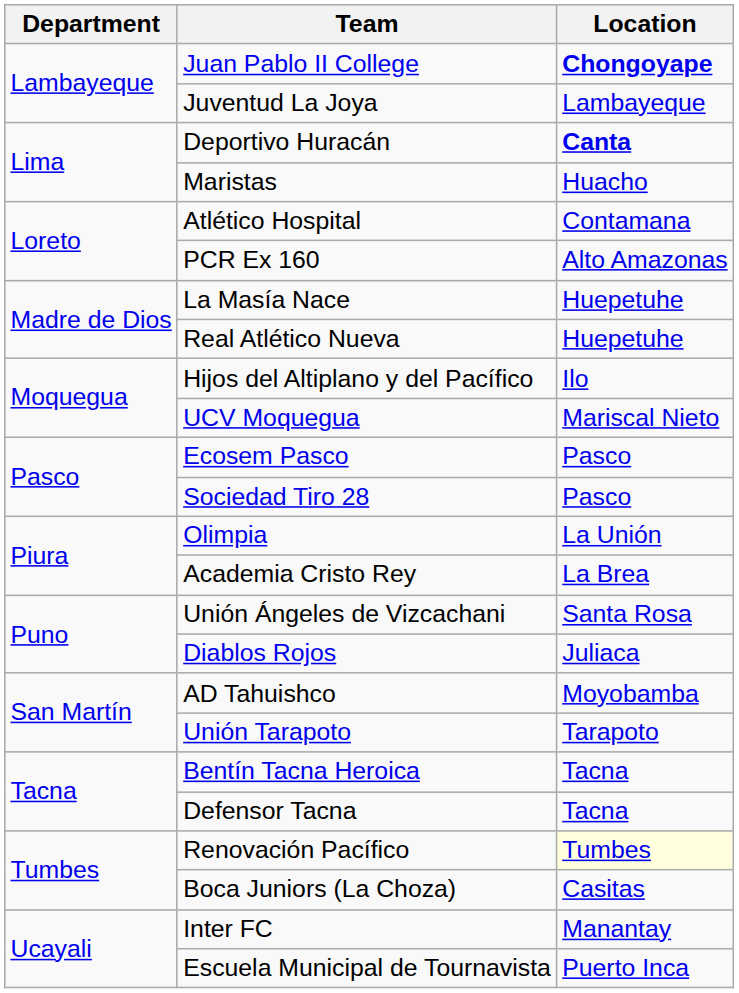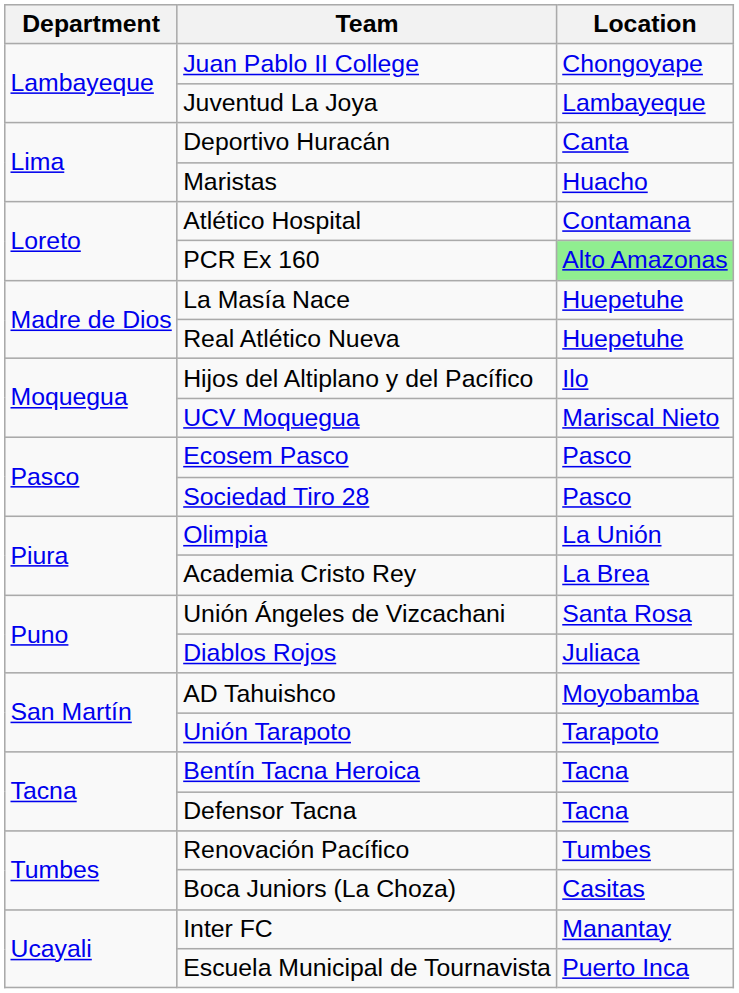Juan Pablo II College | Location: bold -> normal
Deportivo Huracán | Location: bold -> normal
PCR Ex 160 | Location: no background -> lightgreen background
Renovación Pacífico | Location: lightyellow background -> no background
